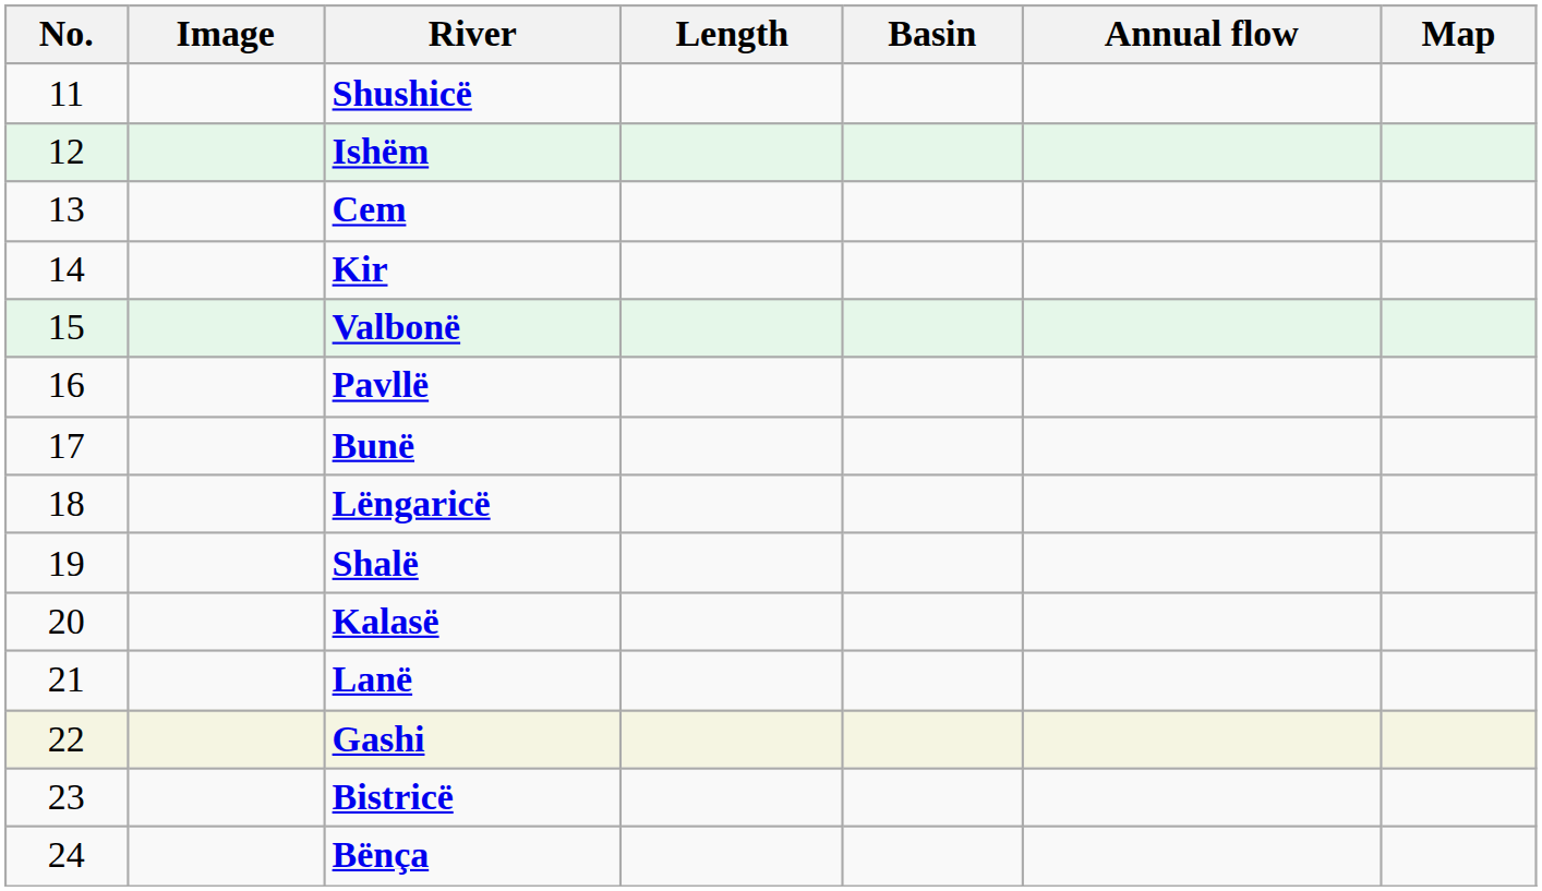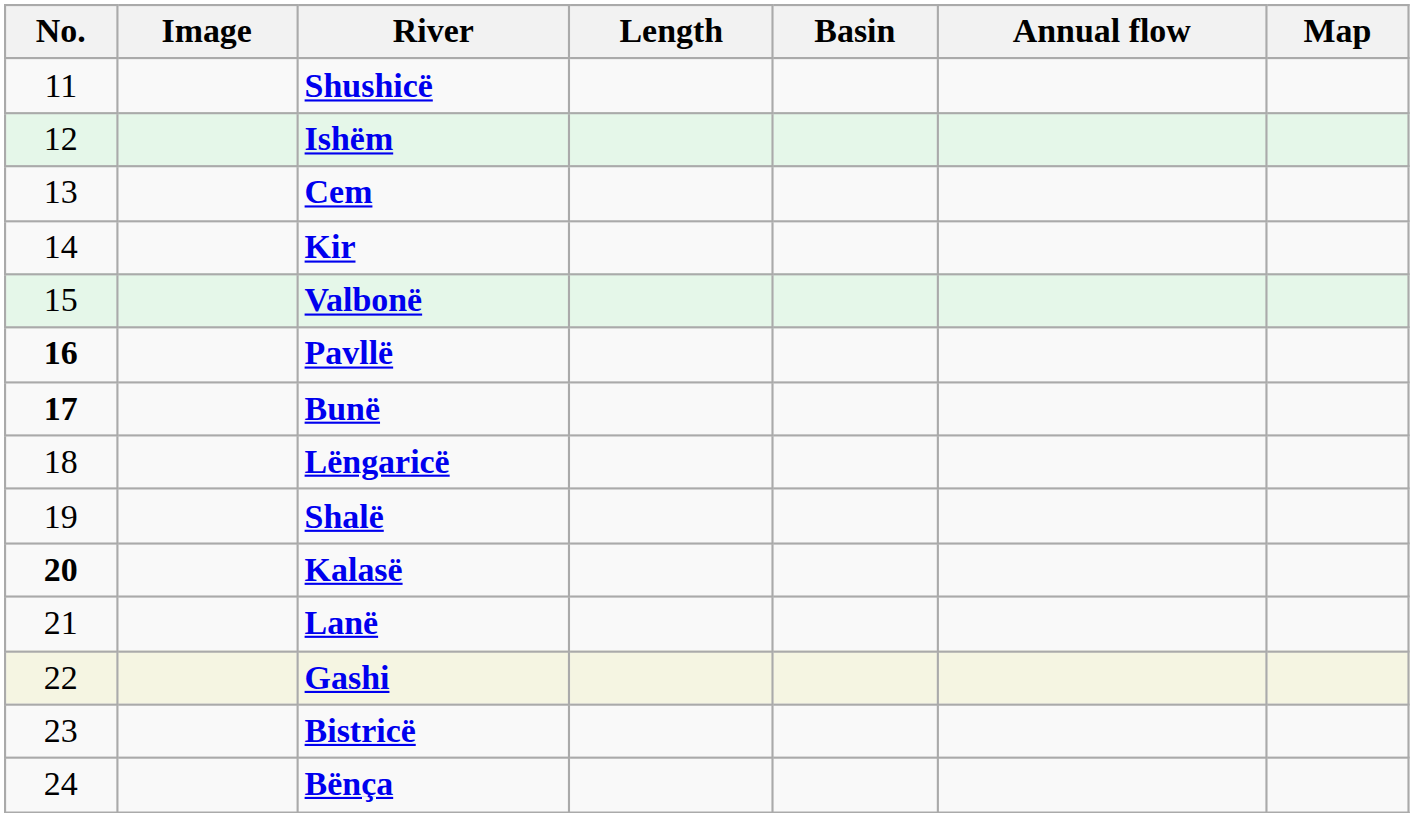Pavllë | No.: normal -> bold
Bunë | No.: normal -> bold
Kalasë | No.: normal -> bold
